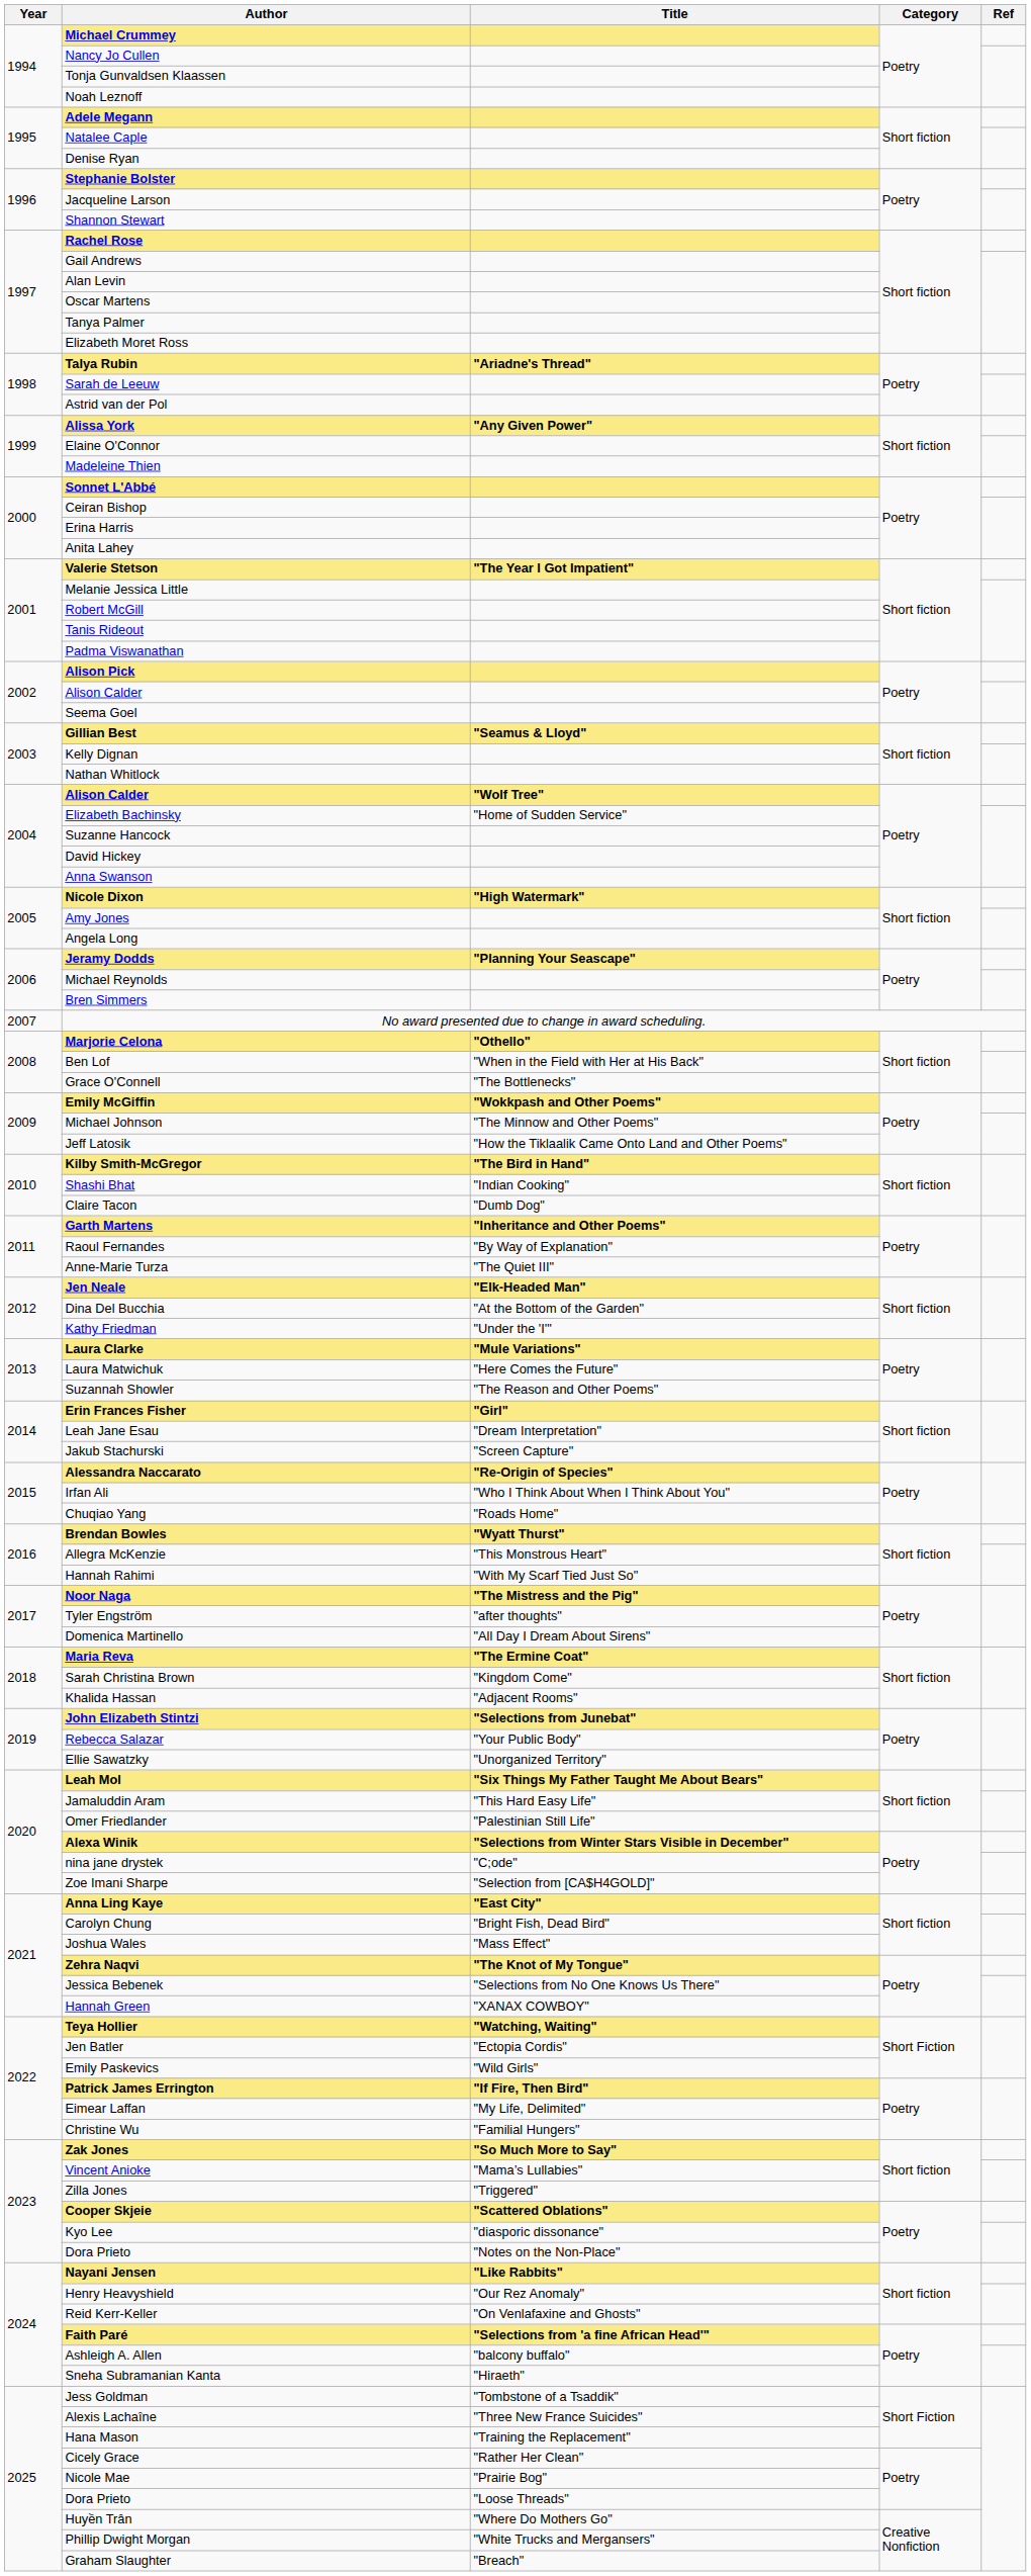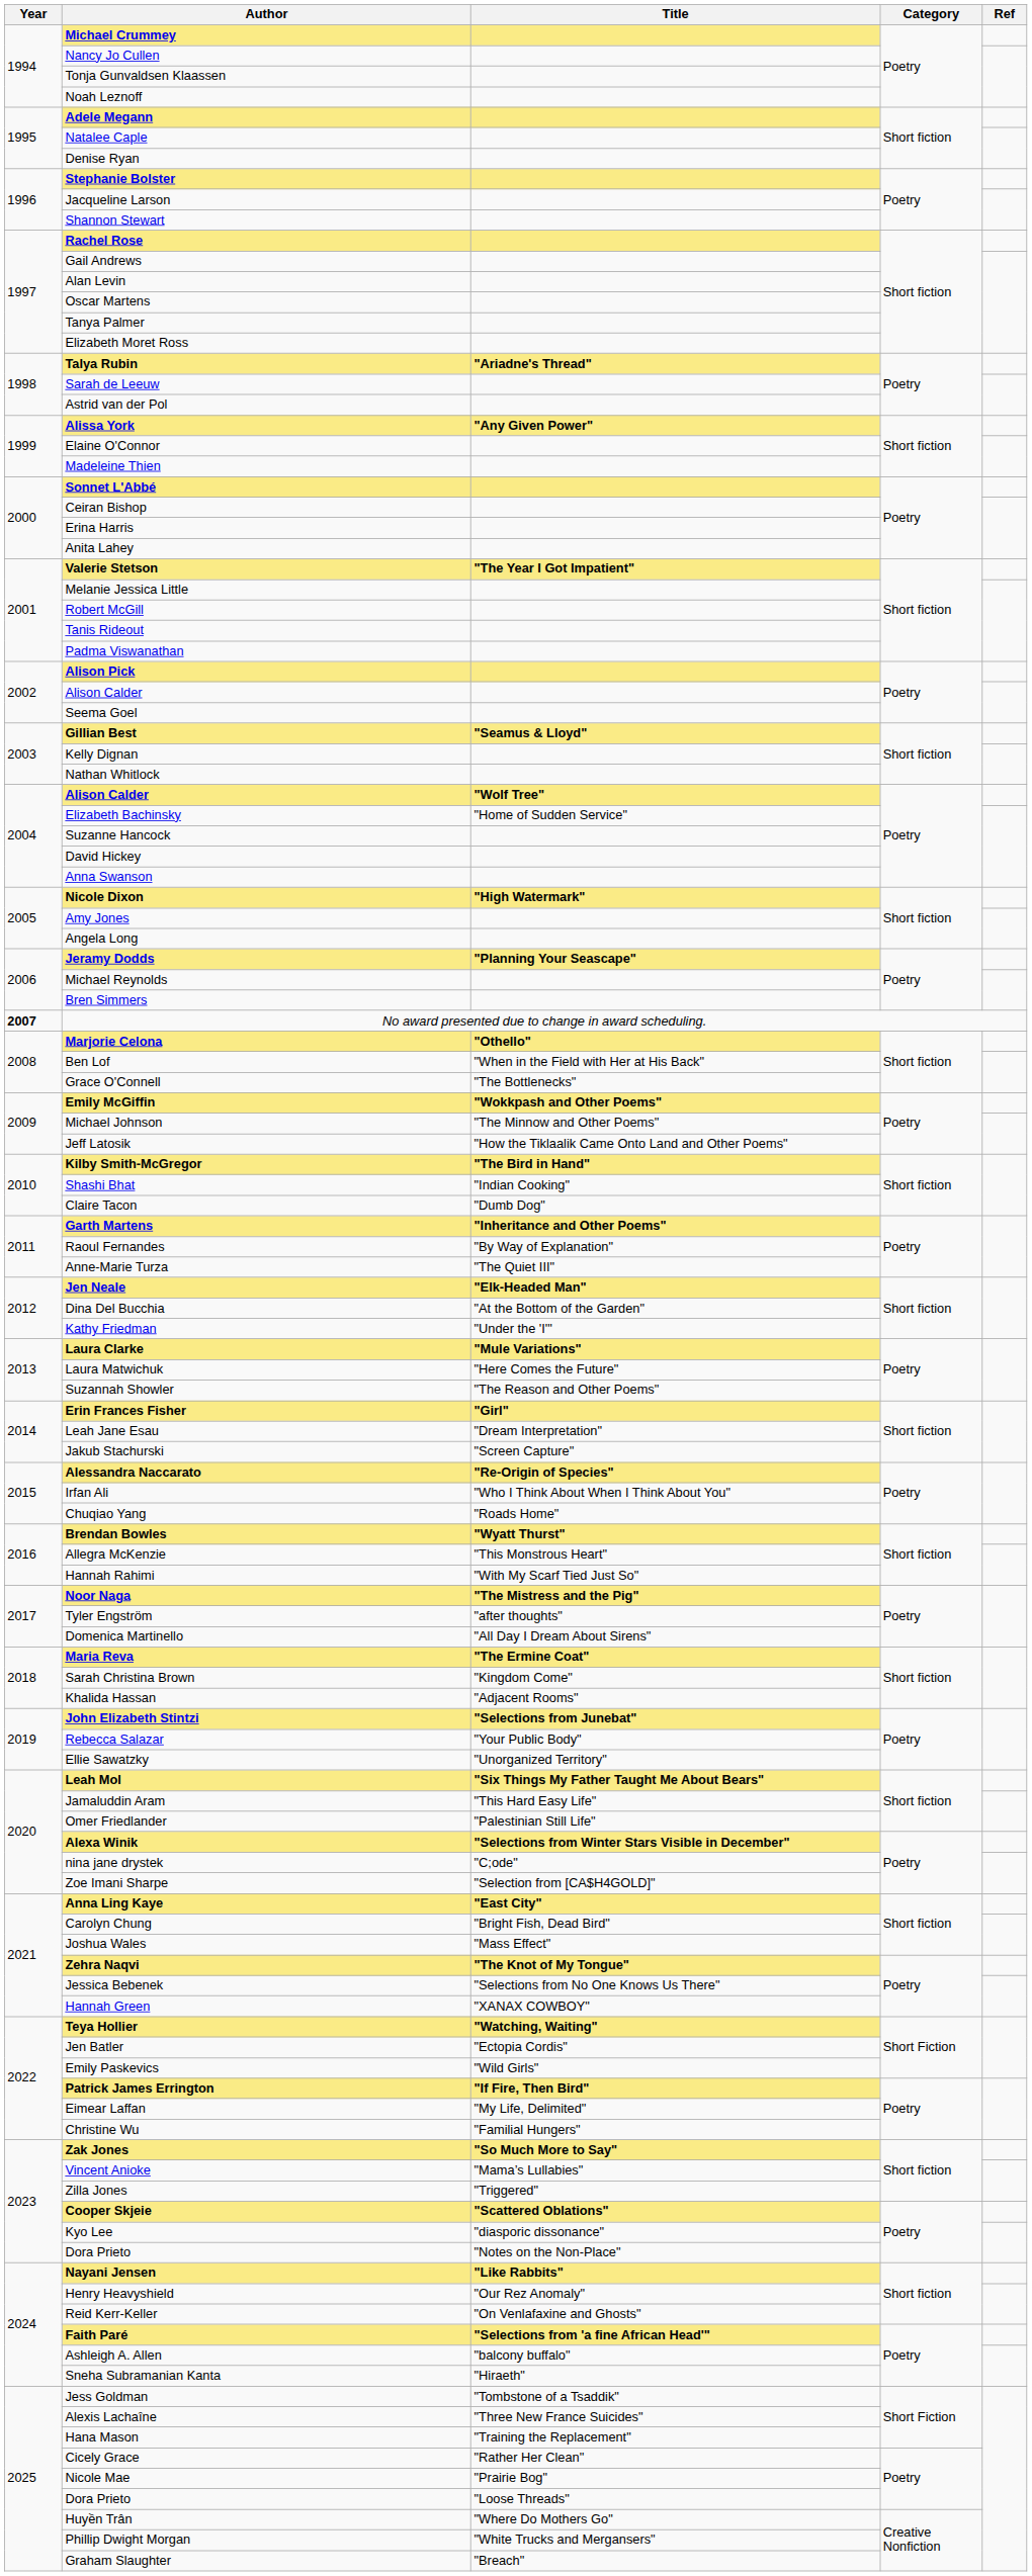No award presented due to change in award scheduling. | Year: normal -> bold
